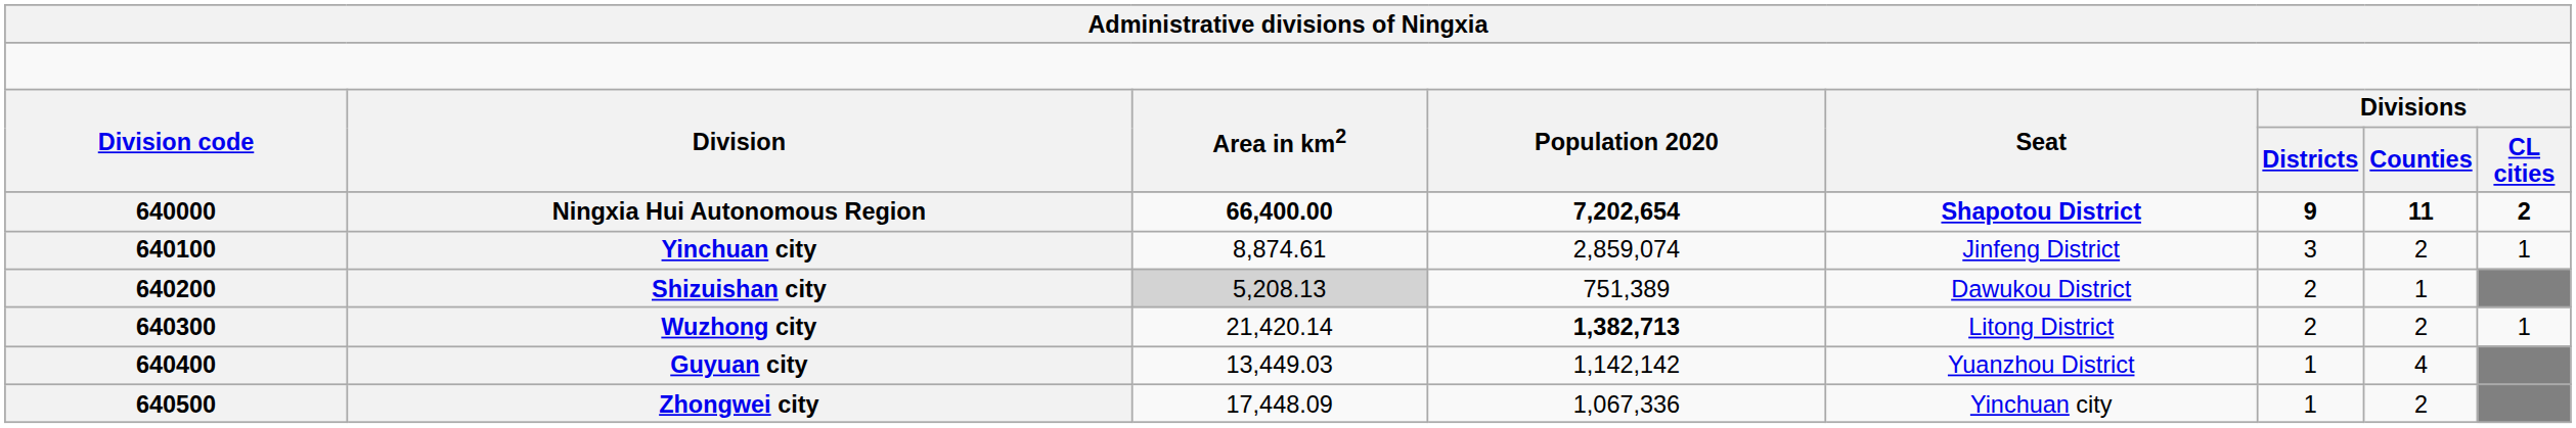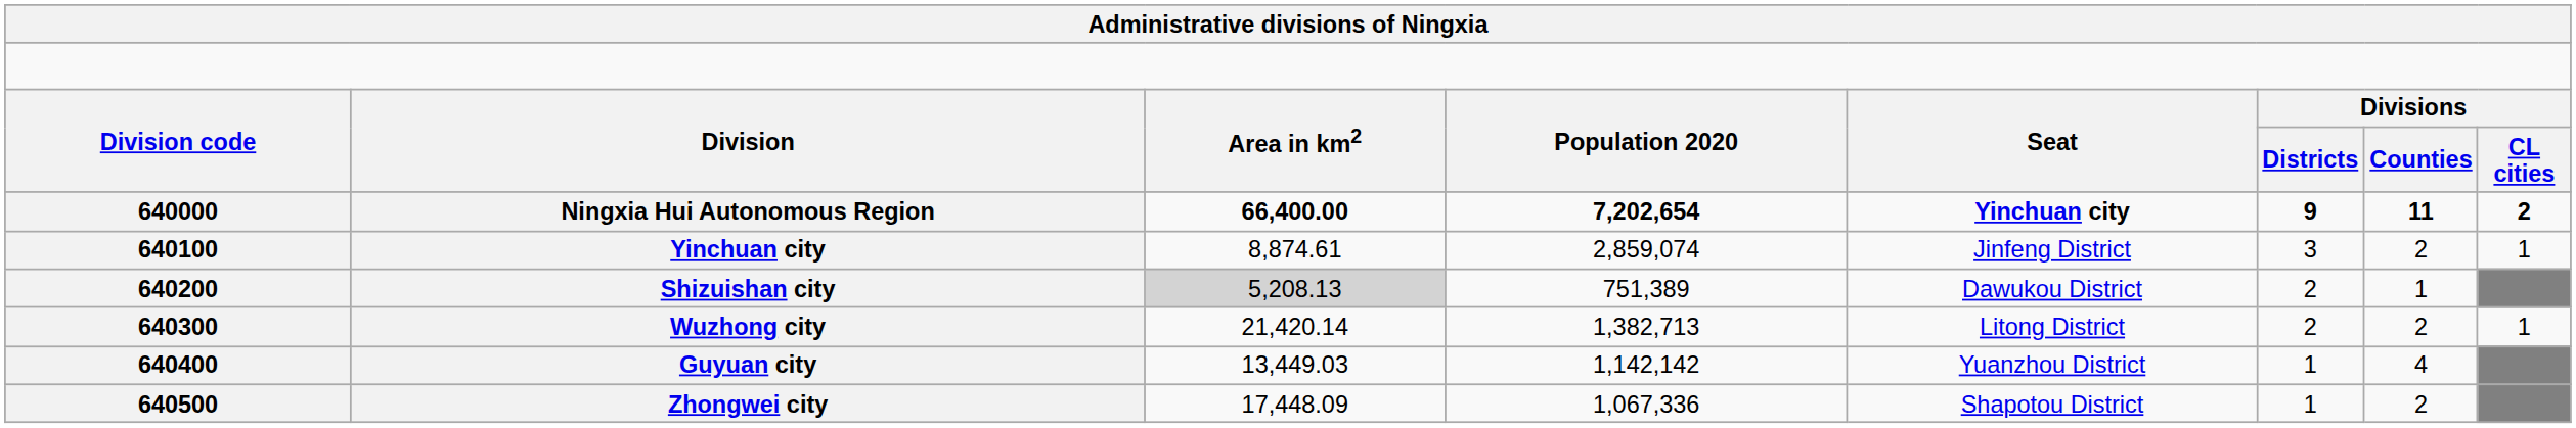Ningxia Hui Autonomous Region | column 5: Shapotou District -> Yinchuan city
Wuzhong city | column 4: bold -> normal
Zhongwei city | column 5: Yinchuan city -> Shapotou District
